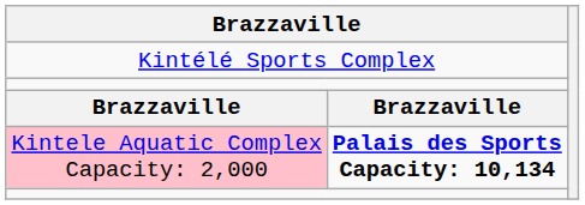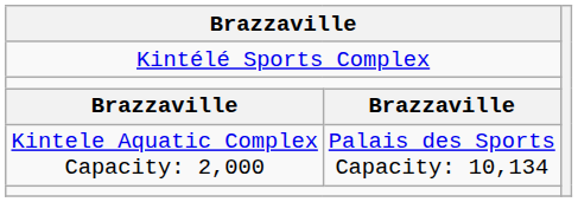Kintele Aquatic Complex Capacity: 2,000 | column 1: pink background -> no background
Kintele Aquatic Complex Capacity: 2,000 | column 2: bold -> normal
